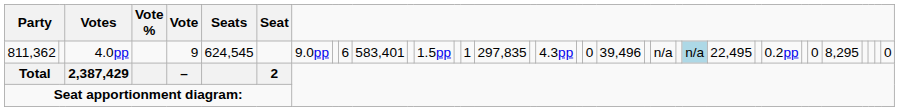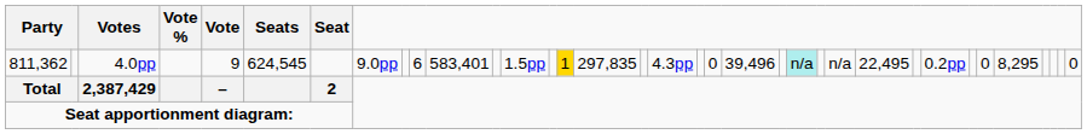811,362 | column 15: no background -> gold background
811,362 | column 23: no background -> paleturquoise background
811,362 | column 25: lightblue background -> no background
